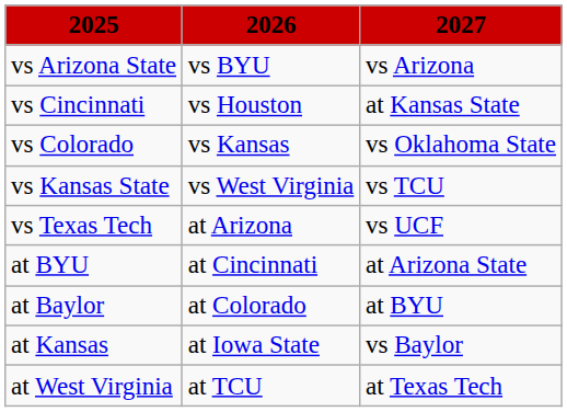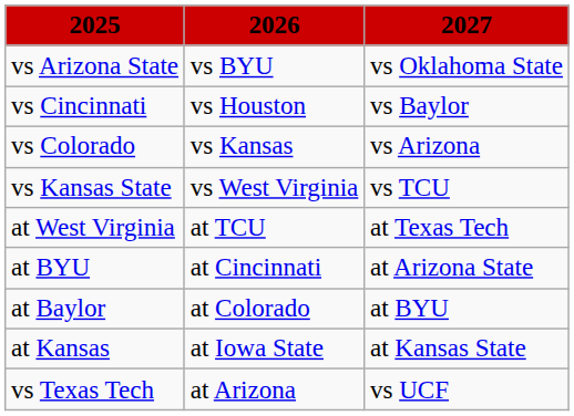vs Arizona State | 2027: vs Arizona -> vs Oklahoma State
vs Cincinnati | 2027: at Kansas State -> vs Baylor
vs Colorado | 2027: vs Oklahoma State -> vs Arizona
rows swapped: vs Texas Tech <-> at West Virginia
at Kansas | 2027: vs Baylor -> at Kansas State
